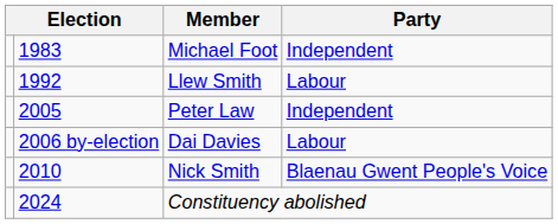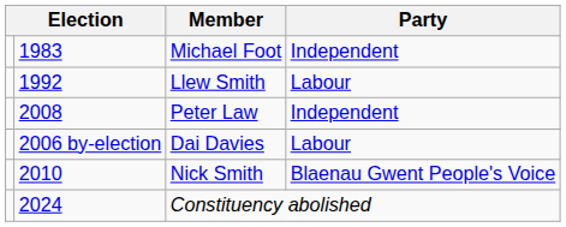Peter Law | column 2: 2005 -> 2008
